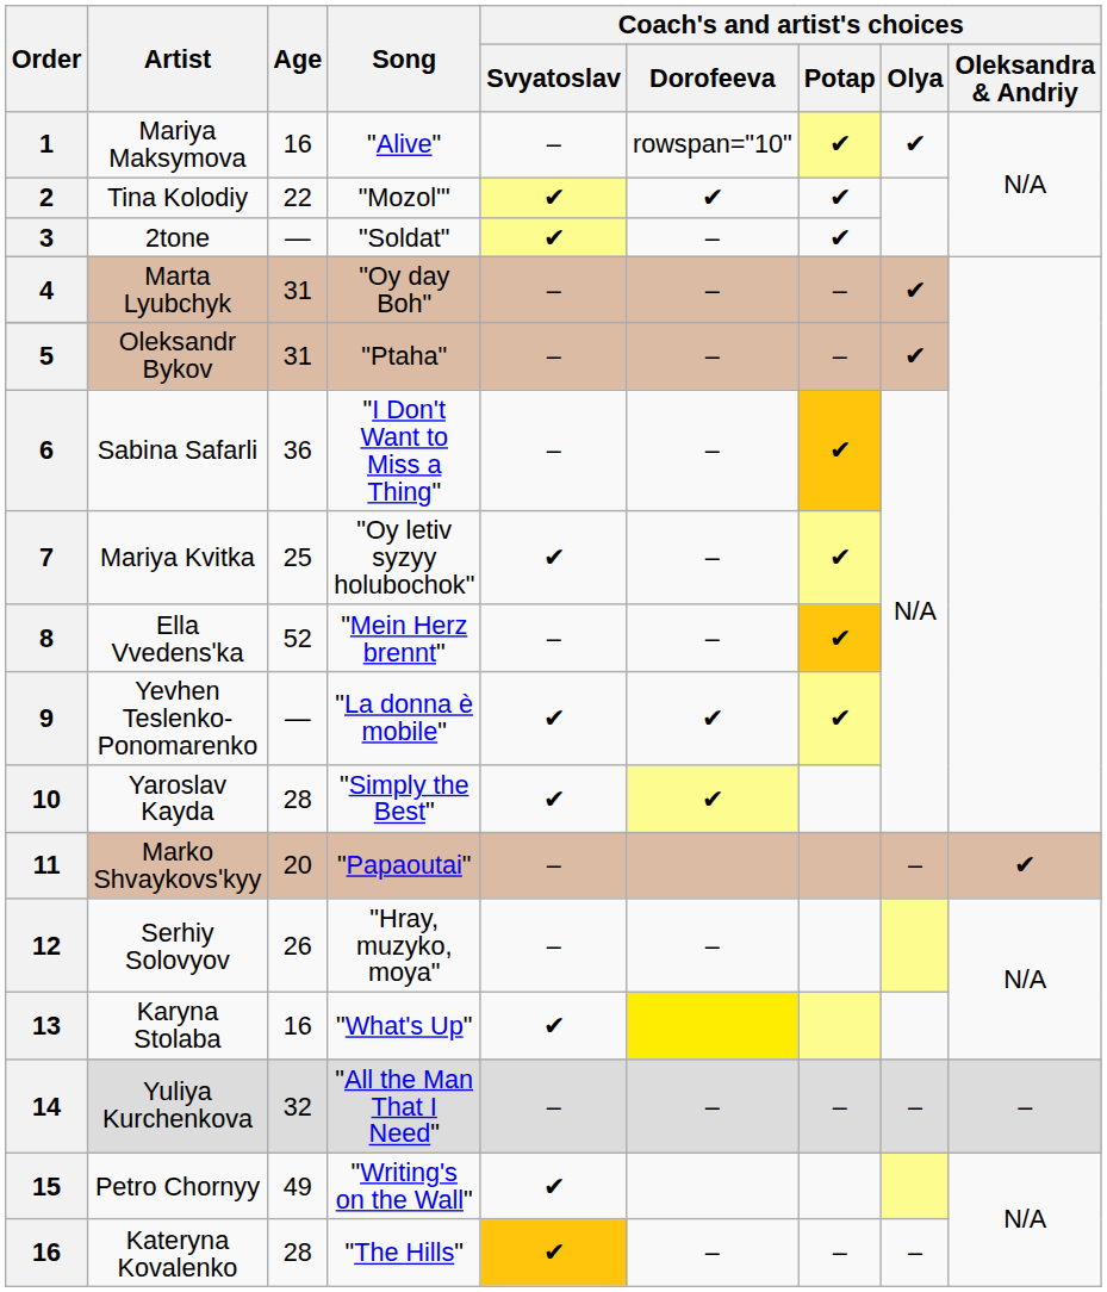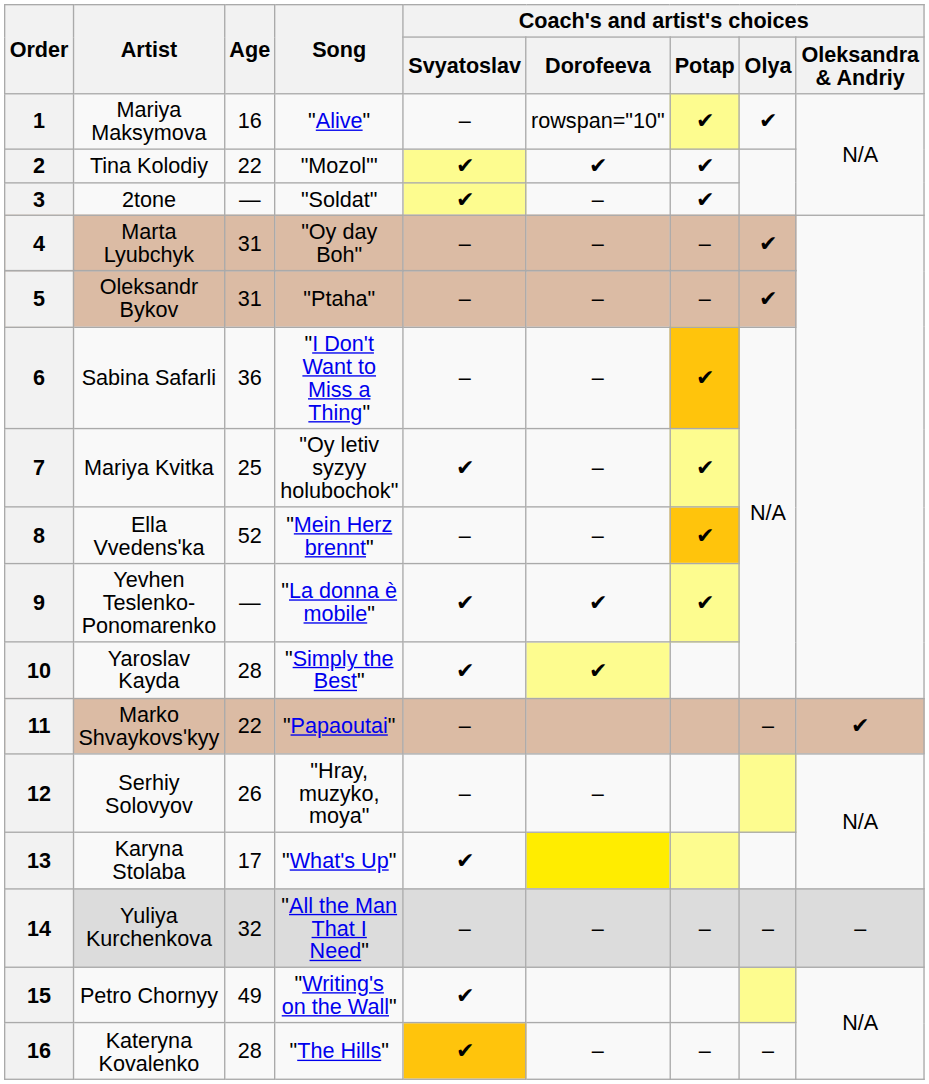Marko Shvaykovsʹkyy | Age: 20 -> 22
Karyna Stolaba | Age: 16 -> 17
